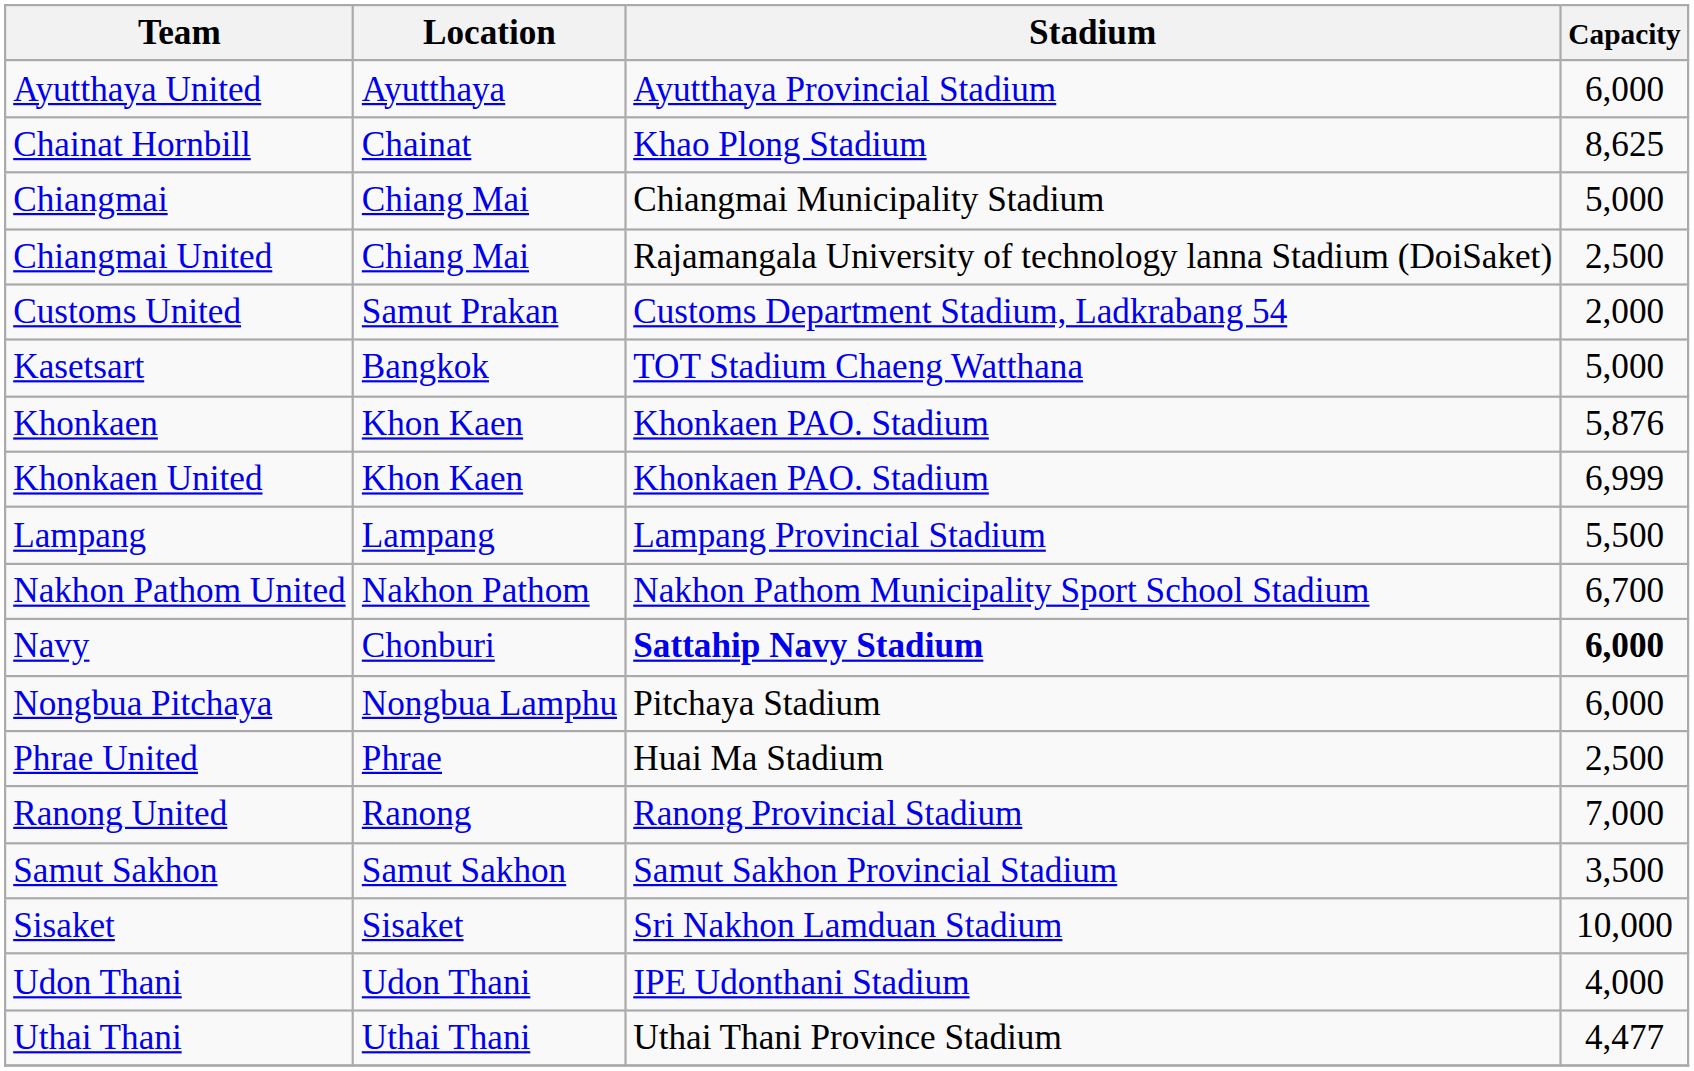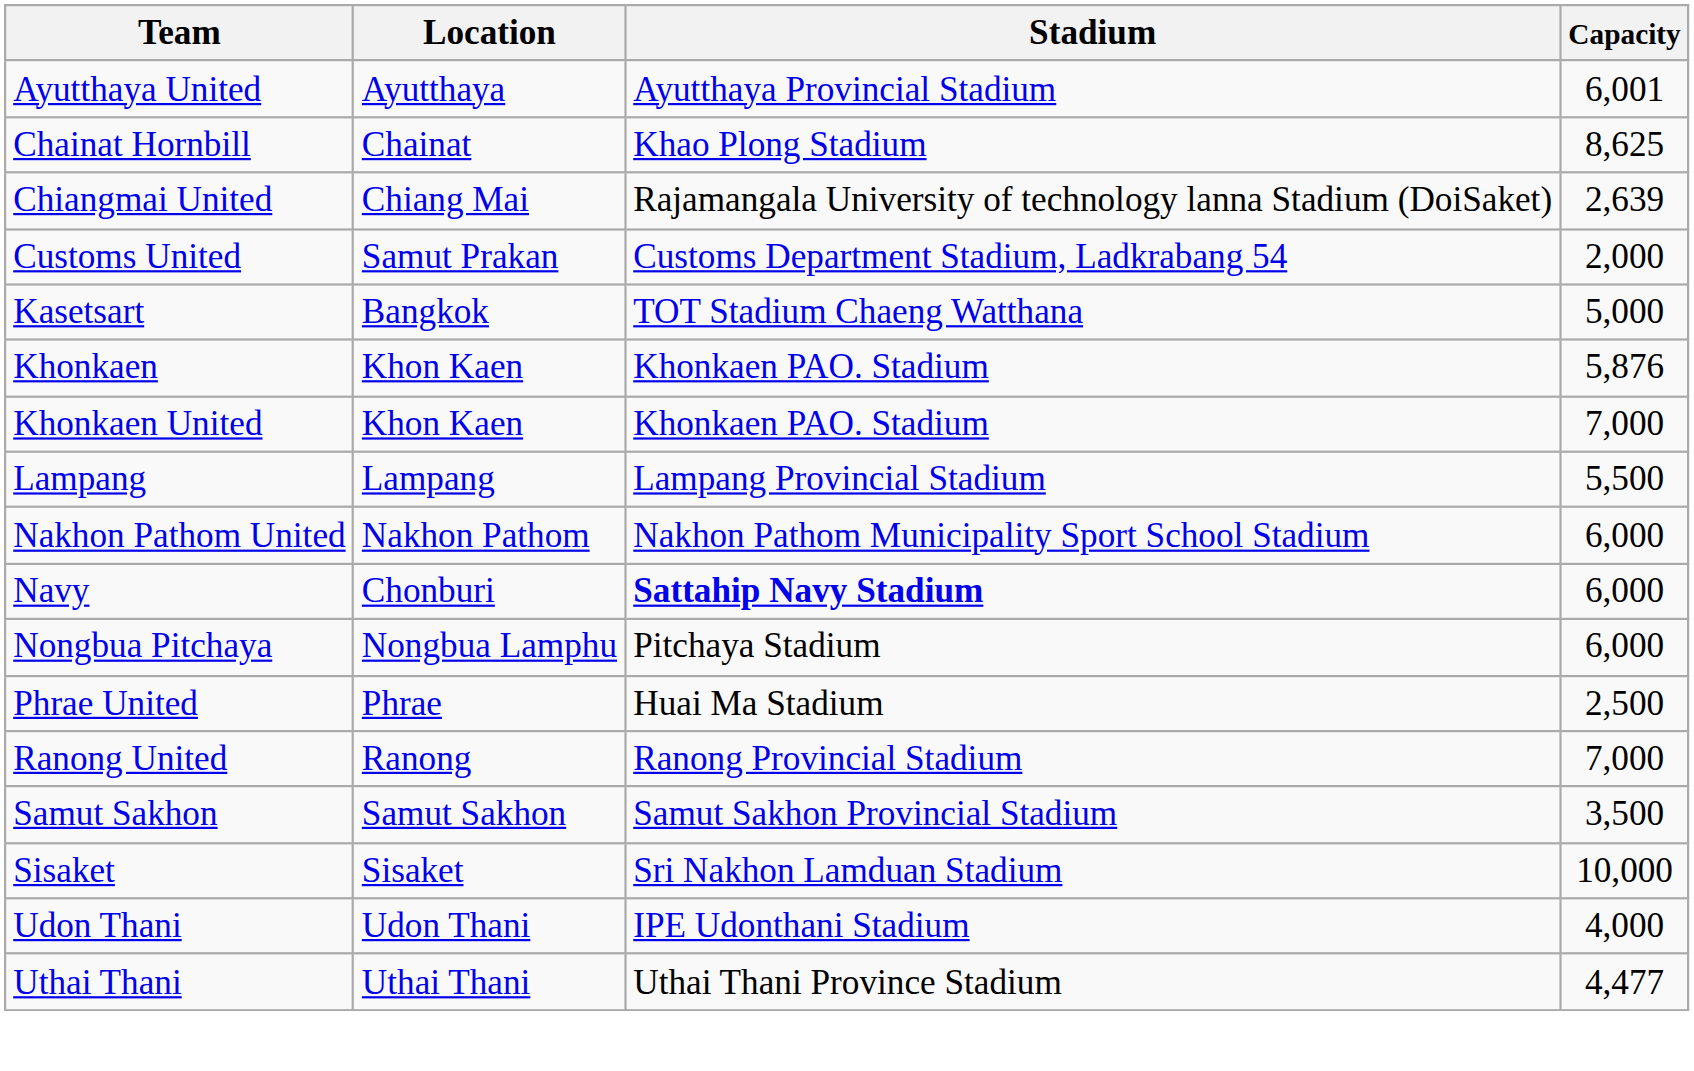Ayutthaya United | Capacity: 6,000 -> 6,001
- row: Chiangmai | Chiang Mai | Chiangmai Municipality Stadium | 5,000
Chiangmai United | Capacity: 2,500 -> 2,639
Khonkaen United | Capacity: 6,999 -> 7,000
Nakhon Pathom United | Capacity: 6,700 -> 6,000
Navy | Capacity: bold -> normal
